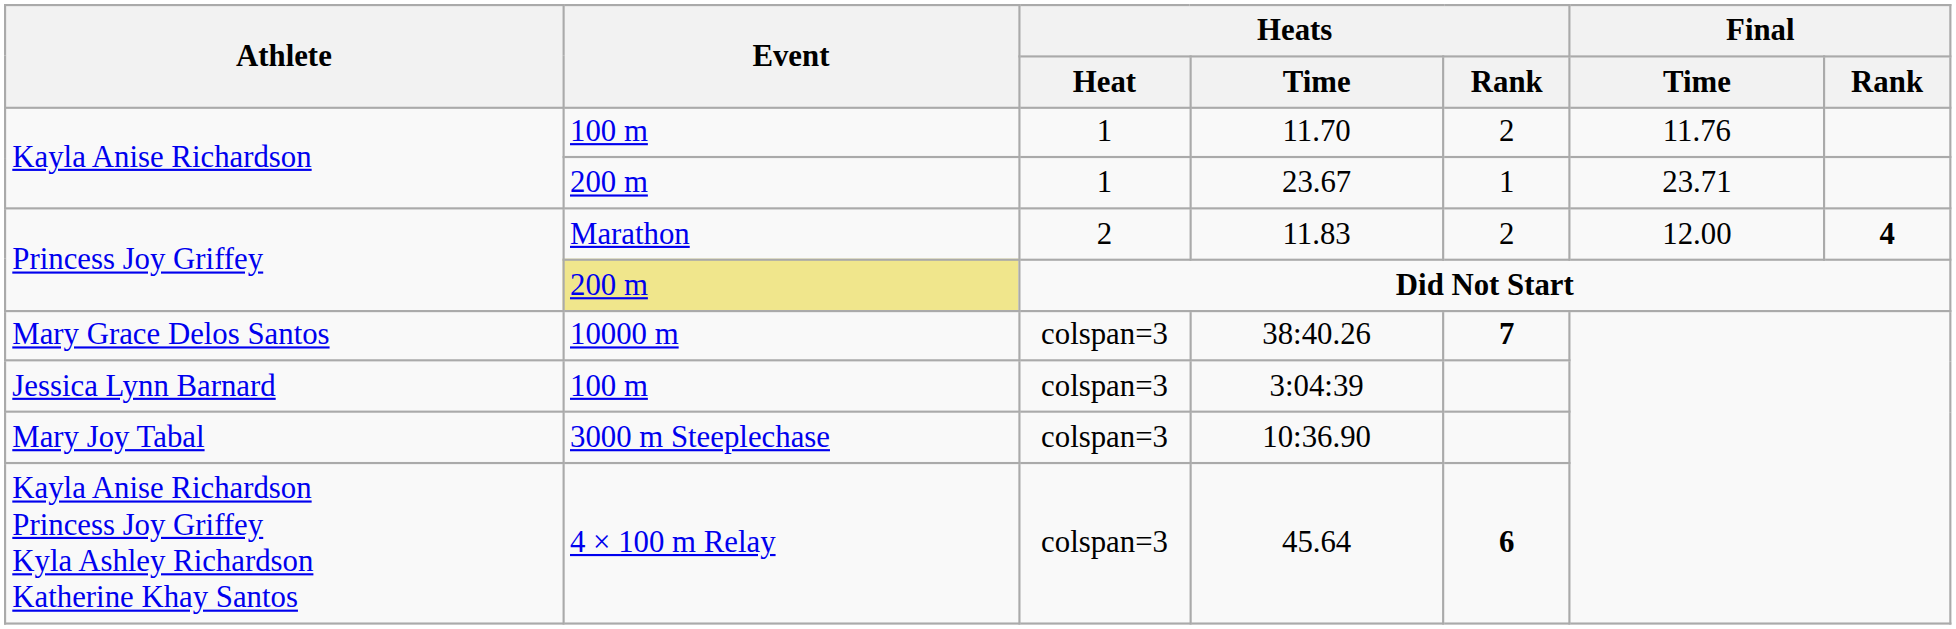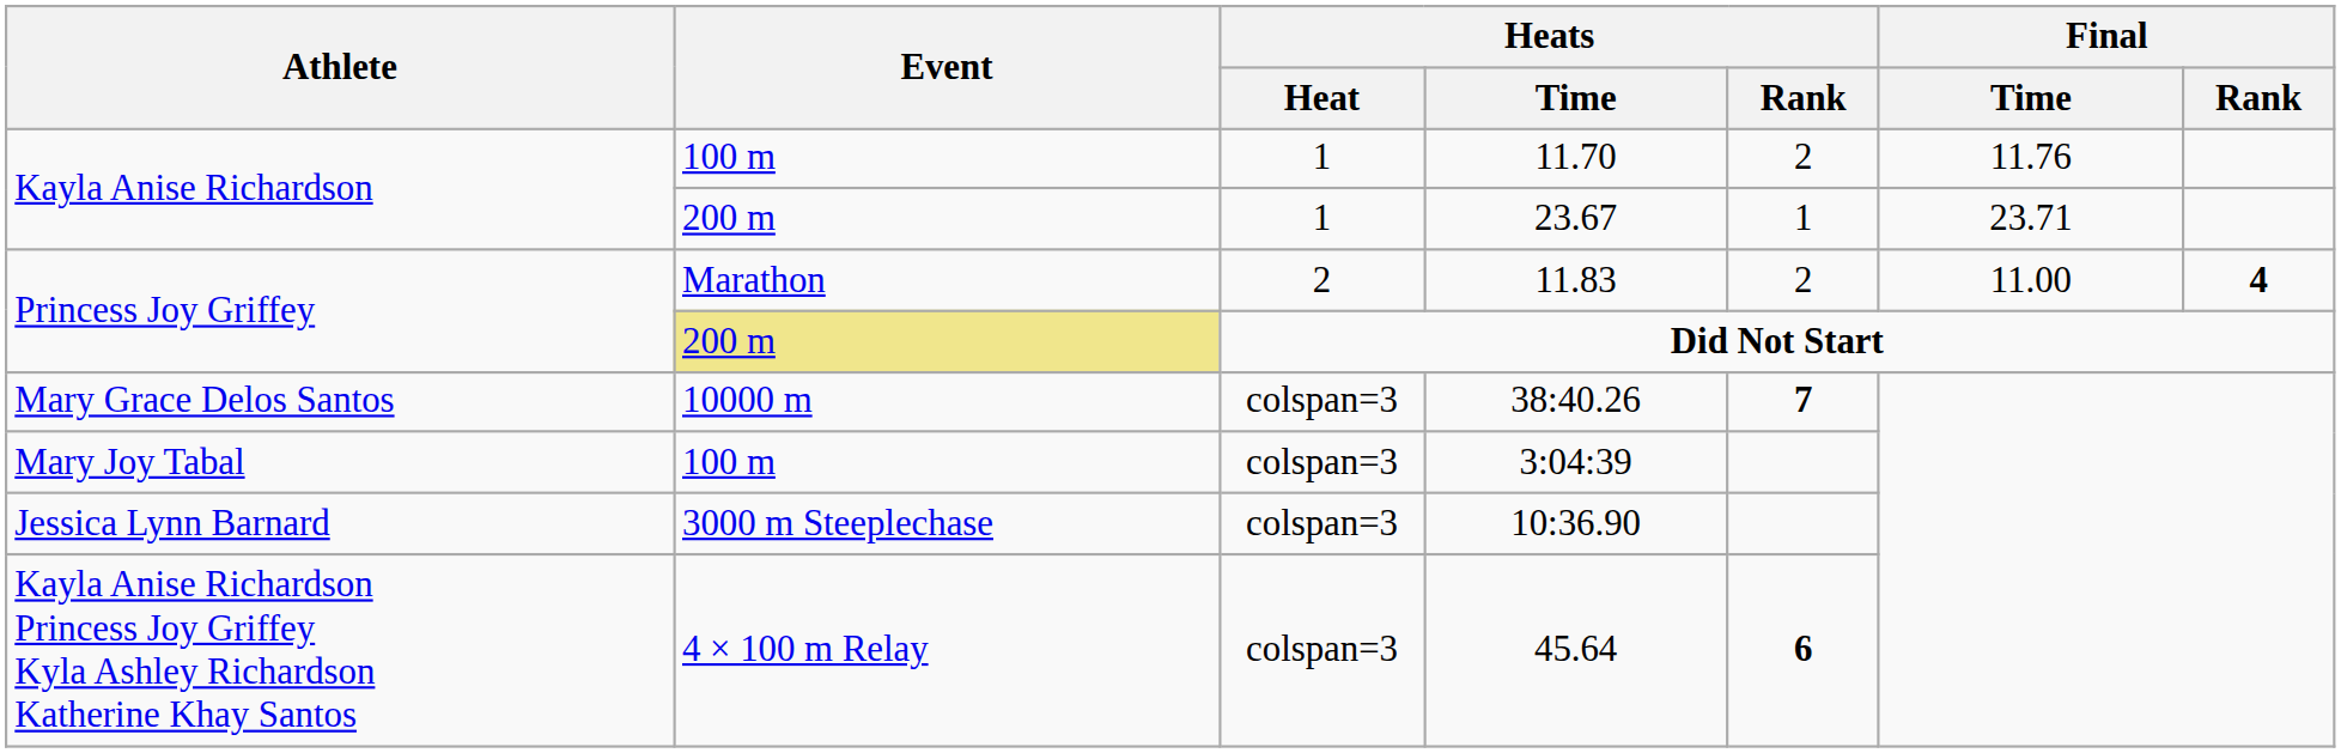11.83 | Final / Time: 12.00 -> 11.00
3:04:39 | Athlete: Jessica Lynn Barnard -> Mary Joy Tabal
10:36.90 | Athlete: Mary Joy Tabal -> Jessica Lynn Barnard
